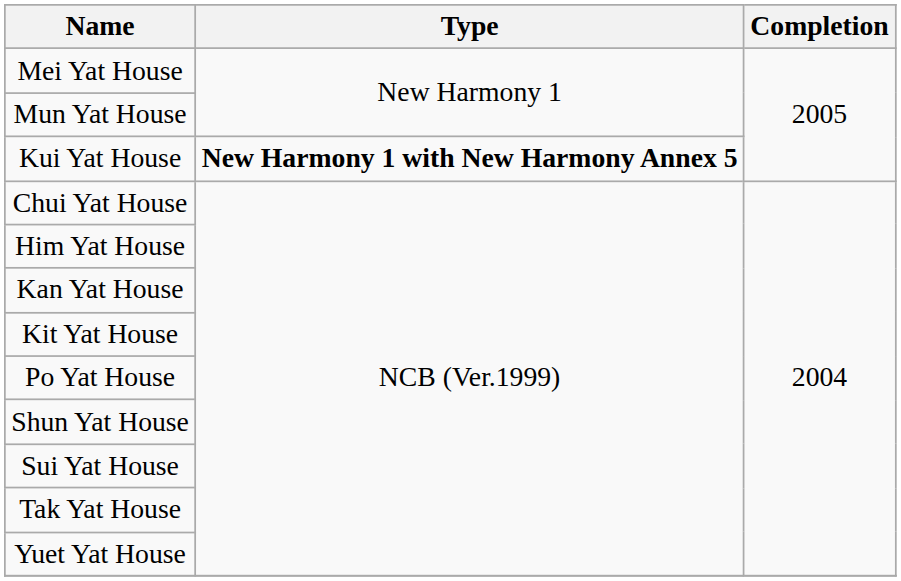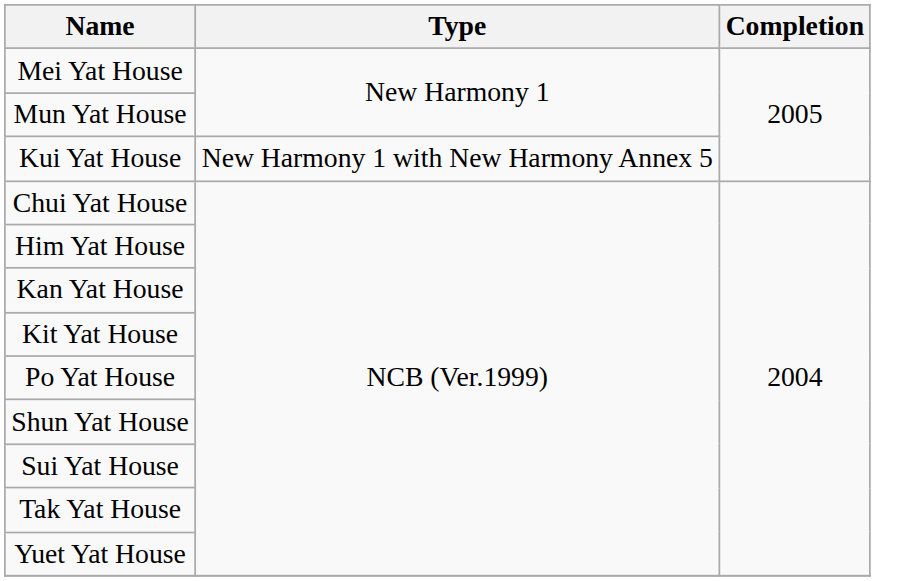Kui Yat House | Type: bold -> normal
